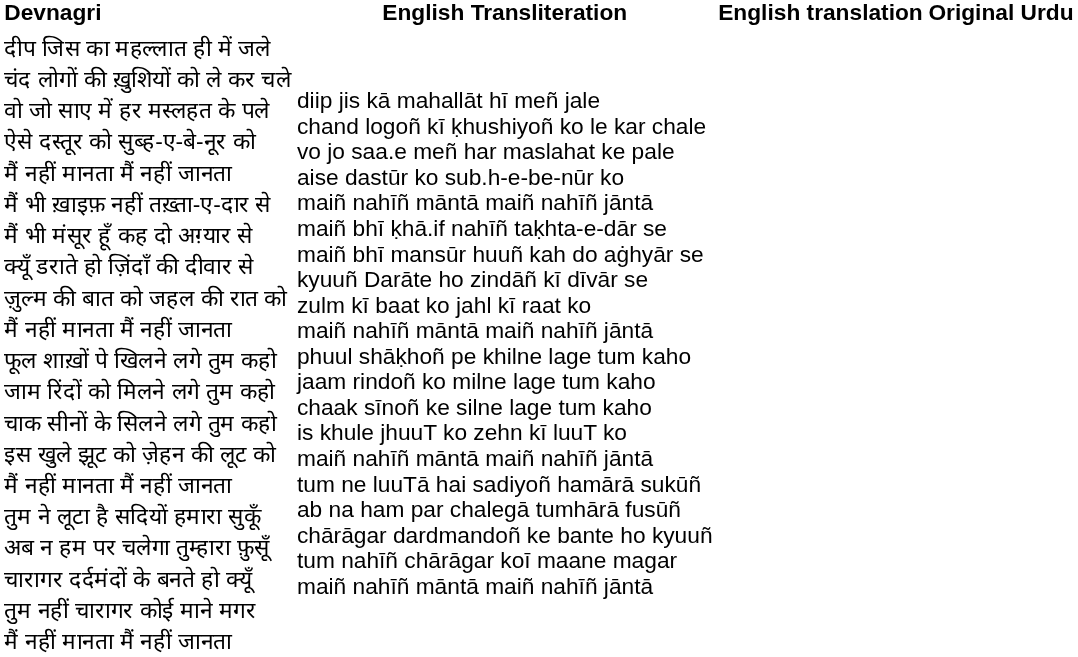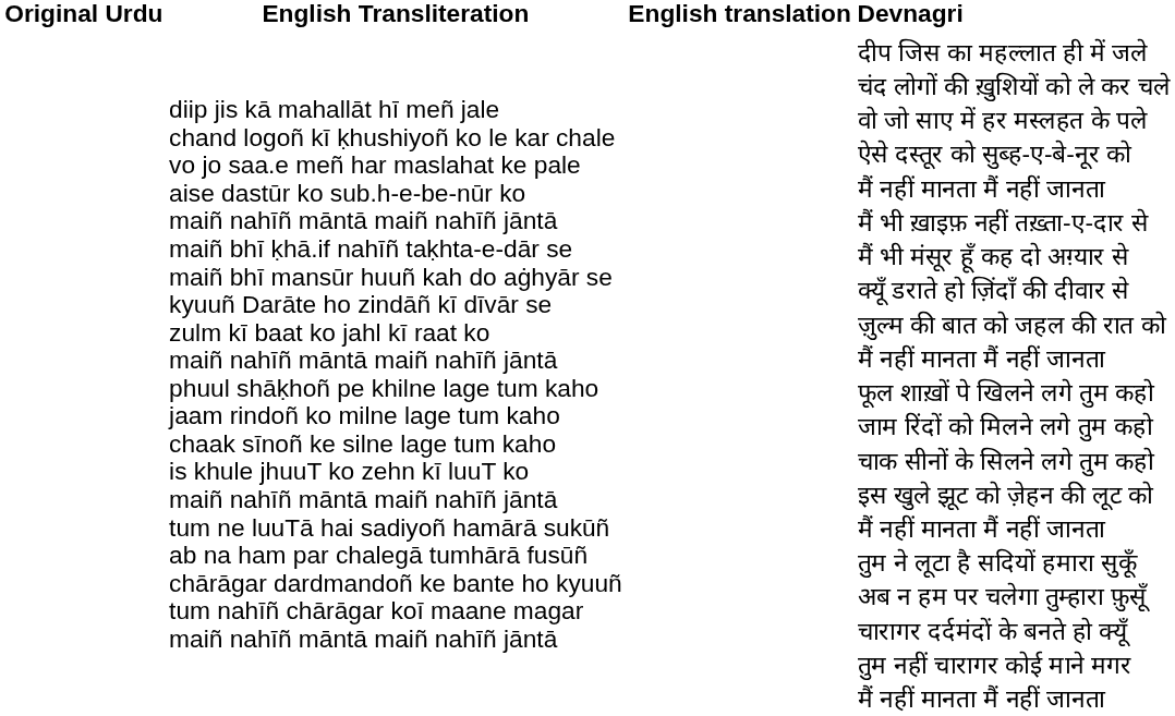columns swapped: Original Urdu <-> Devnagri
